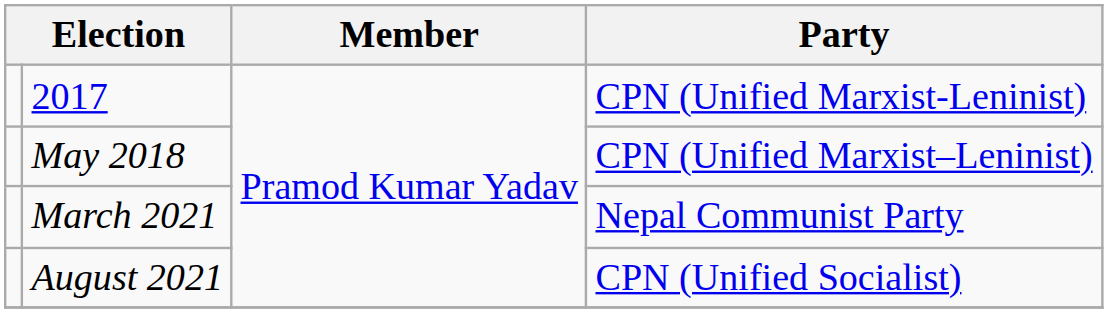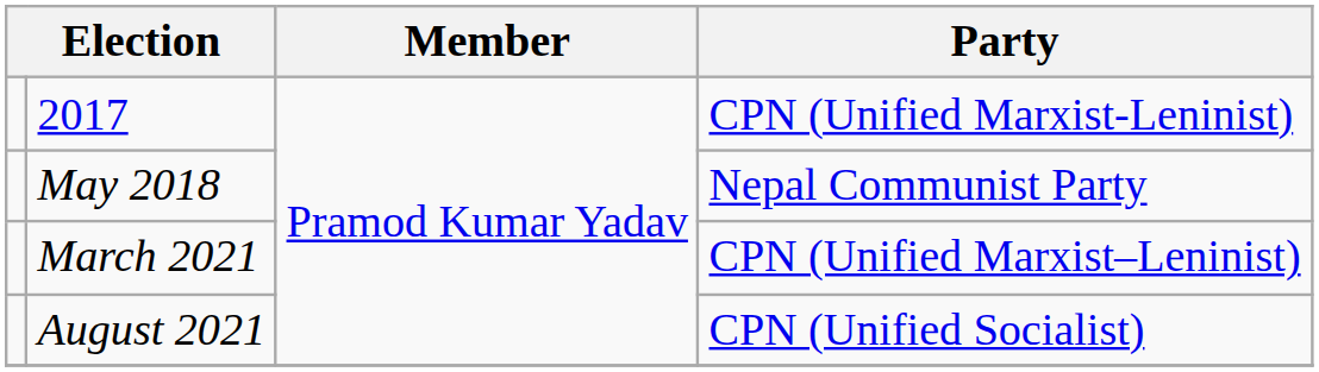May 2018 | Party: CPN (Unified Marxist–Leninist) -> Nepal Communist Party
March 2021 | Party: Nepal Communist Party -> CPN (Unified Marxist–Leninist)
